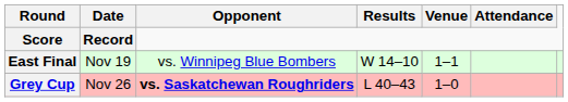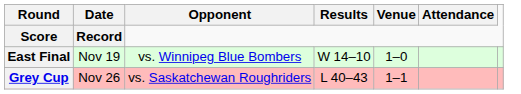East Final | Venue: 1–1 -> 1–0
Grey Cup | Opponent: bold -> normal
Grey Cup | Venue: 1–0 -> 1–1
